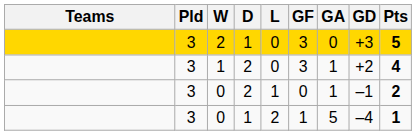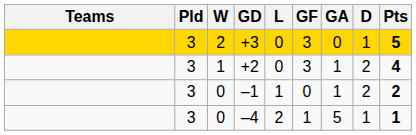columns swapped: D <-> GD
